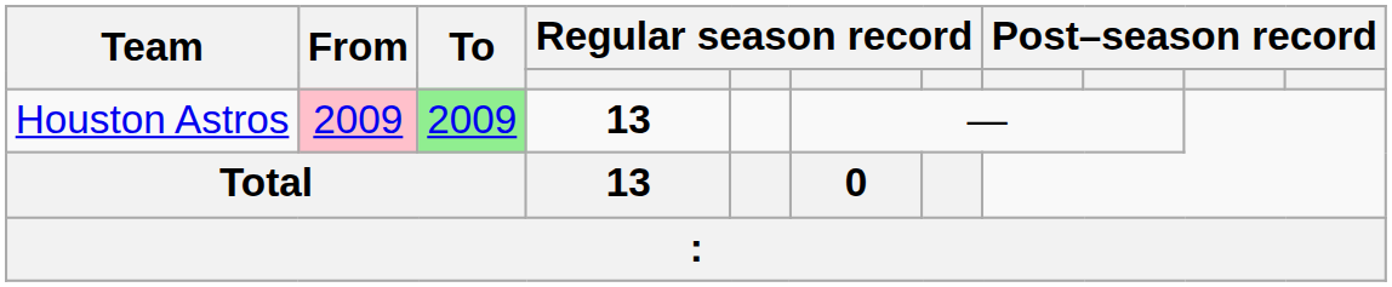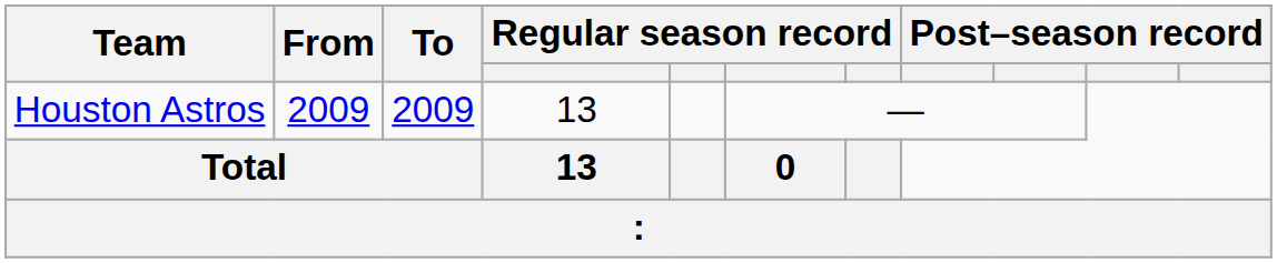Houston Astros | From: pink background -> no background
Houston Astros | To: lightgreen background -> no background
Houston Astros | column 4: bold -> normal
